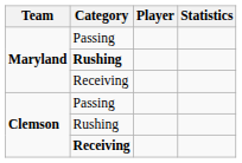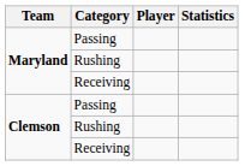Maryland / Rushing | Category: bold -> normal
Clemson / Receiving | Category: bold -> normal
